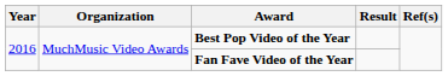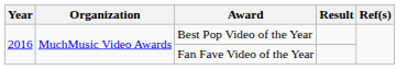Best Pop Video of the Year | Award: bold -> normal
Fan Fave Video of the Year | Award: bold -> normal
